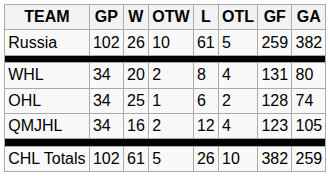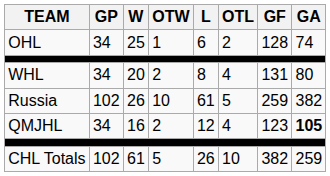rows swapped: Russia <-> OHL
QMJHL | GA: normal -> bold
